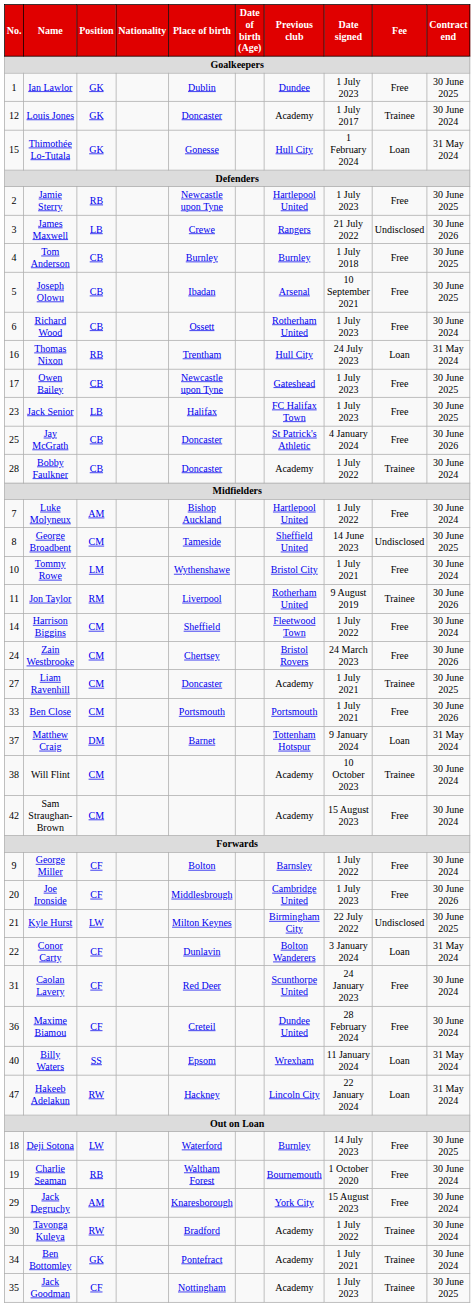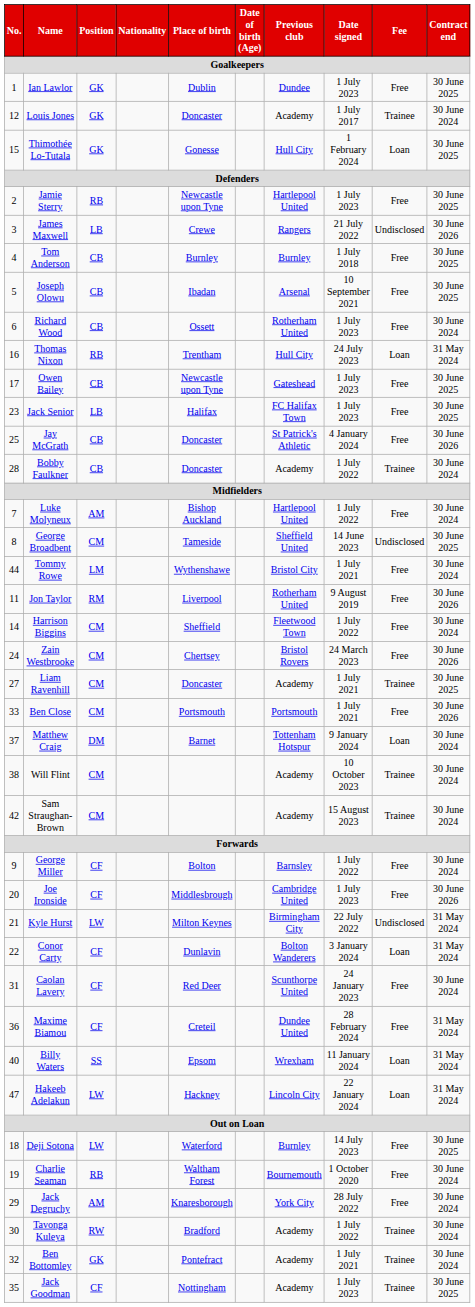Thimothée Lo-Tutala | Contract end: 31 May 2024 -> 30 June 2025
Tommy Rowe | No.: 10 -> 44
Jon Taylor | Fee: Trainee -> Free
Matthew Craig | Contract end: 31 May 2024 -> 30 June 2024
Sam Straughan-Brown | Fee: Free -> Trainee
Kyle Hurst | Contract end: 30 June 2025 -> 31 May 2024
Maxime Biamou | Contract end: 30 June 2024 -> 31 May 2024
Hakeeb Adelakun | Position: RW -> LW
Jack Degruchy | Date signed: 15 August 2023 -> 28 July 2022
Ben Bottomley | No.: 34 -> 32
